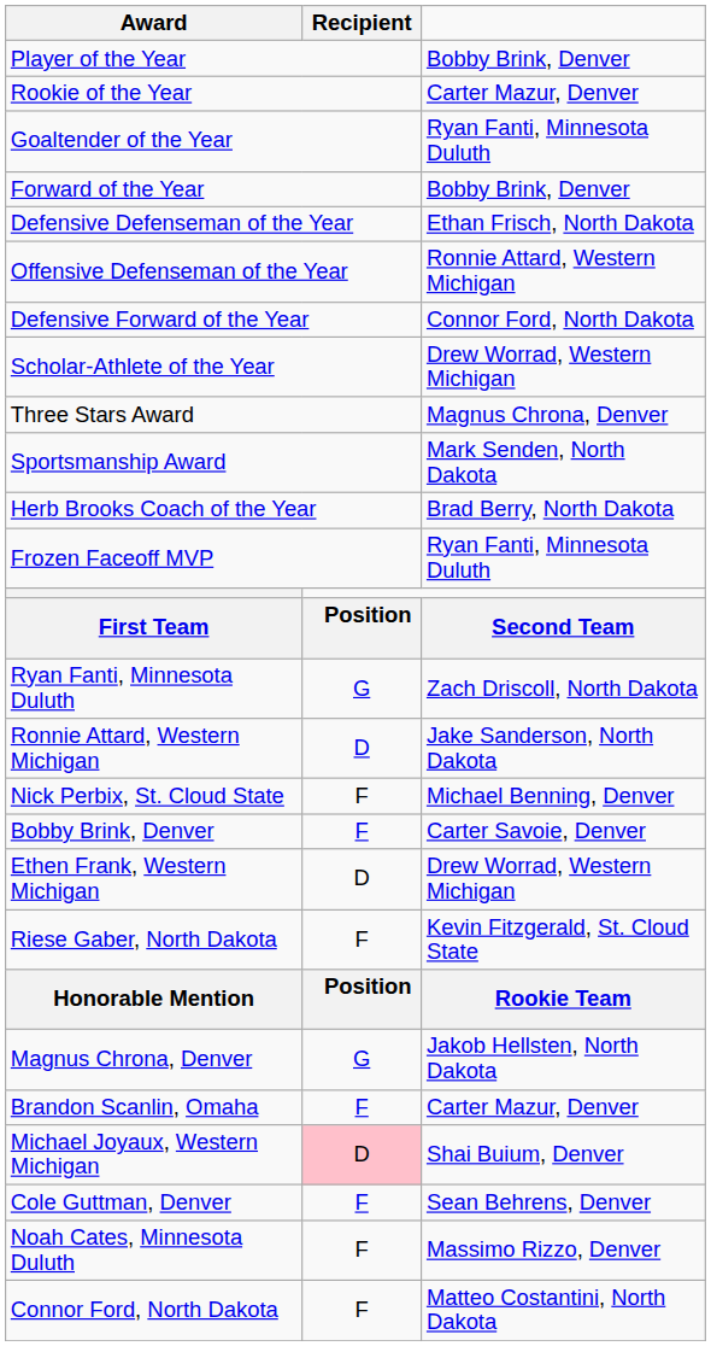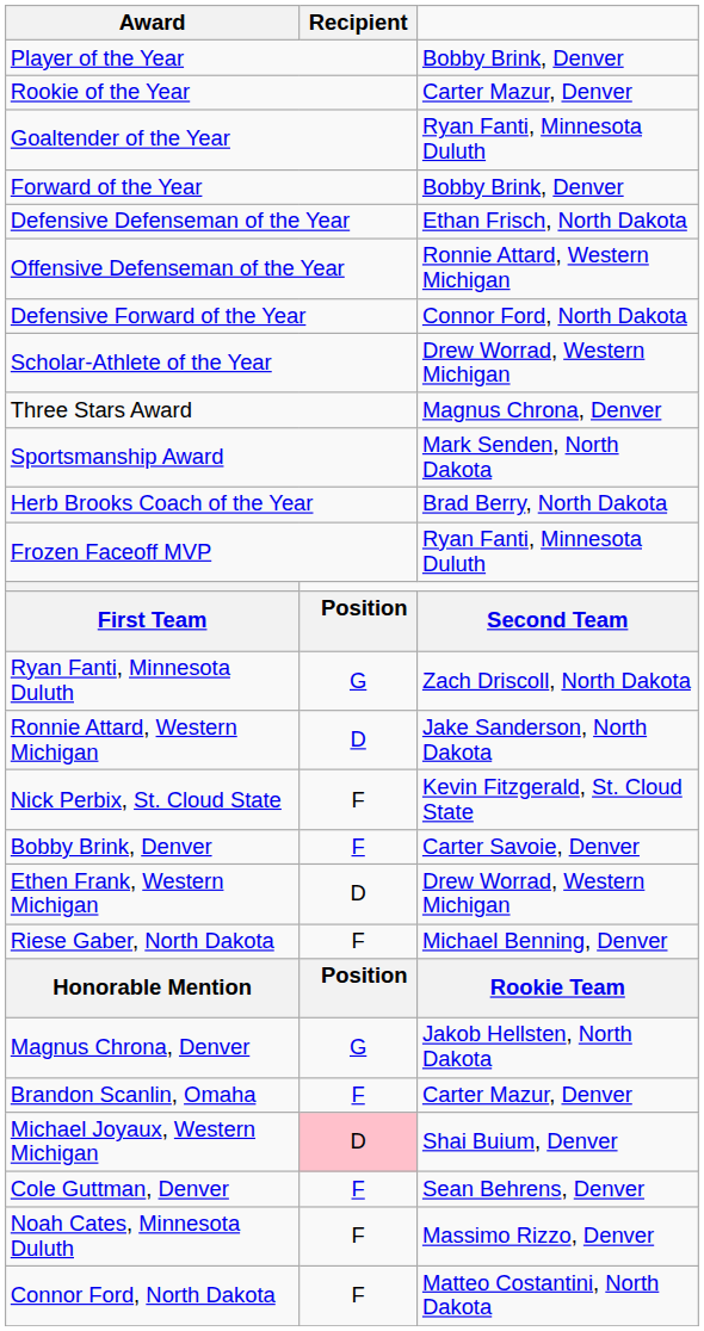Nick Perbix, St. Cloud State | column 3: Michael Benning, Denver -> Kevin Fitzgerald, St. Cloud State
Riese Gaber, North Dakota | column 3: Kevin Fitzgerald, St. Cloud State -> Michael Benning, Denver
